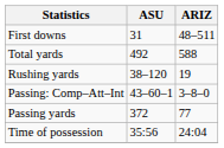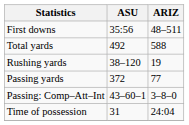First downs | ASU: 31 -> 35:56
rows swapped: Passing yards <-> Passing: Comp–Att–Int
Time of possession | ASU: 35:56 -> 31
